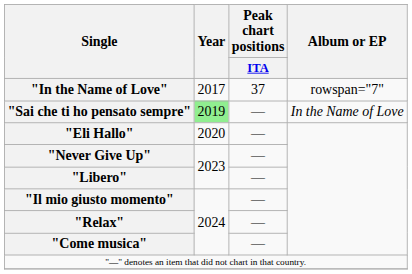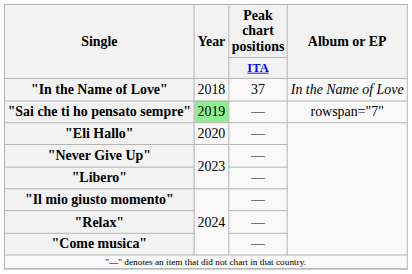"In the Name of Love" | Year: 2017 -> 2018
"In the Name of Love" | Album or EP: rowspan="7" -> In the Name of Love
"Sai che ti ho pensato sempre" | Album or EP: In the Name of Love -> rowspan="7"
